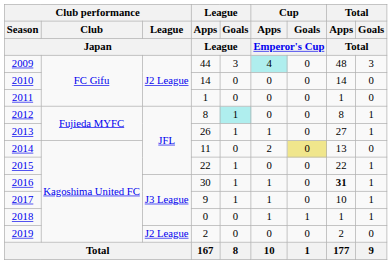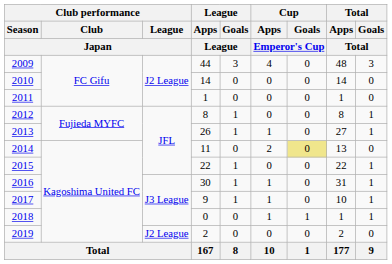2009 | Cup / Apps / Emperor's Cup: paleturquoise background -> no background
2012 | League / Goals / League: paleturquoise background -> no background
2016 | Total / Apps / Total: bold -> normal
